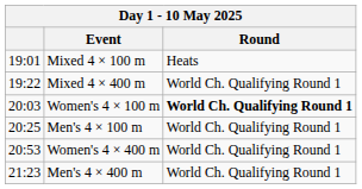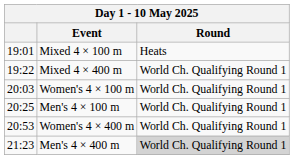Women's 4 × 100 m | column 3: bold -> normal
Men's 4 × 400 m | column 3: no background -> lightgrey background
